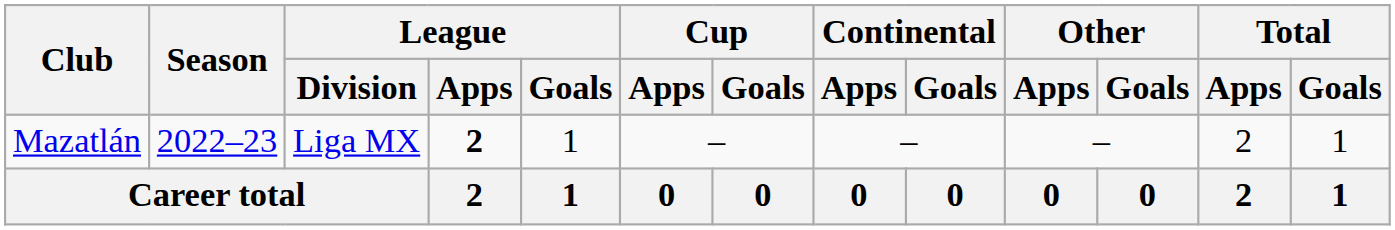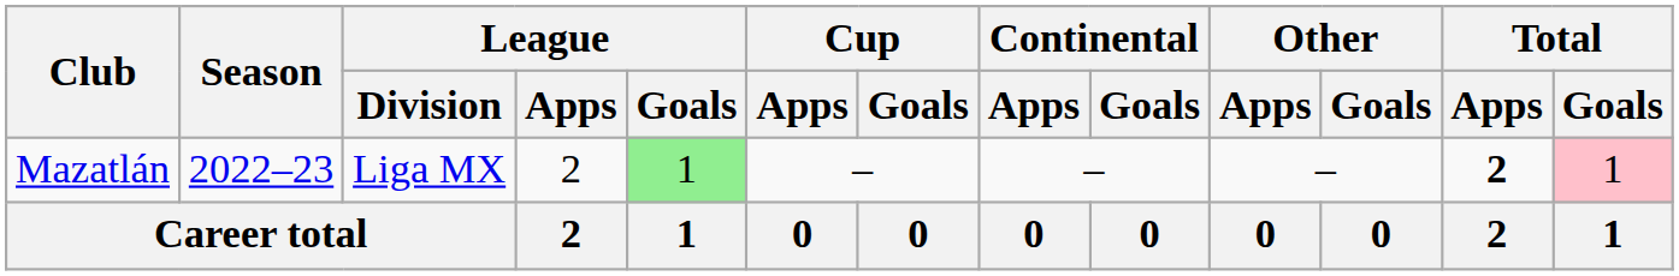Mazatlán | League / Apps: bold -> normal
Mazatlán | League / Goals: no background -> lightgreen background
Mazatlán | Total / Apps: normal -> bold
Mazatlán | Total / Goals: no background -> pink background
